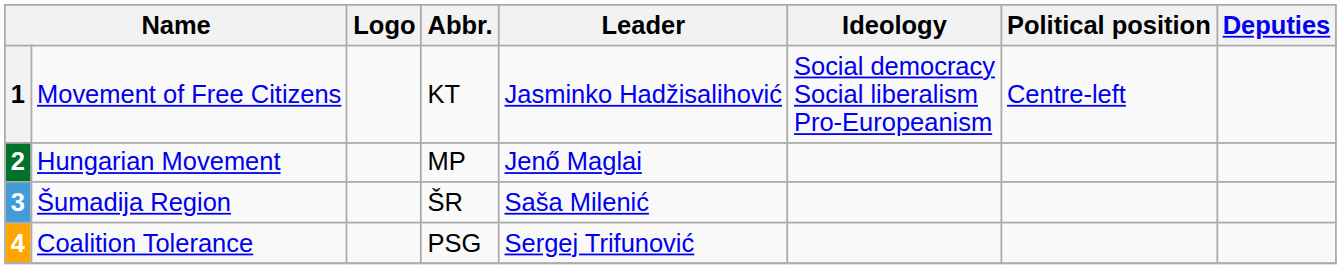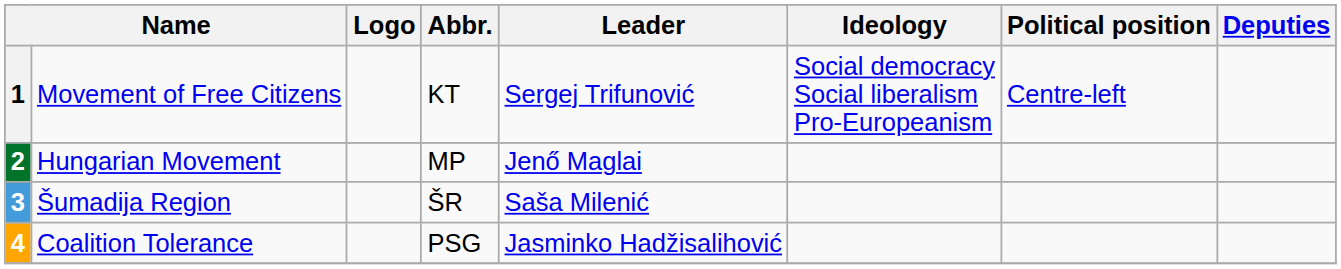1 | Leader: Jasminko Hadžisalihović -> Sergej Trifunović
4 | Leader: Sergej Trifunović -> Jasminko Hadžisalihović
